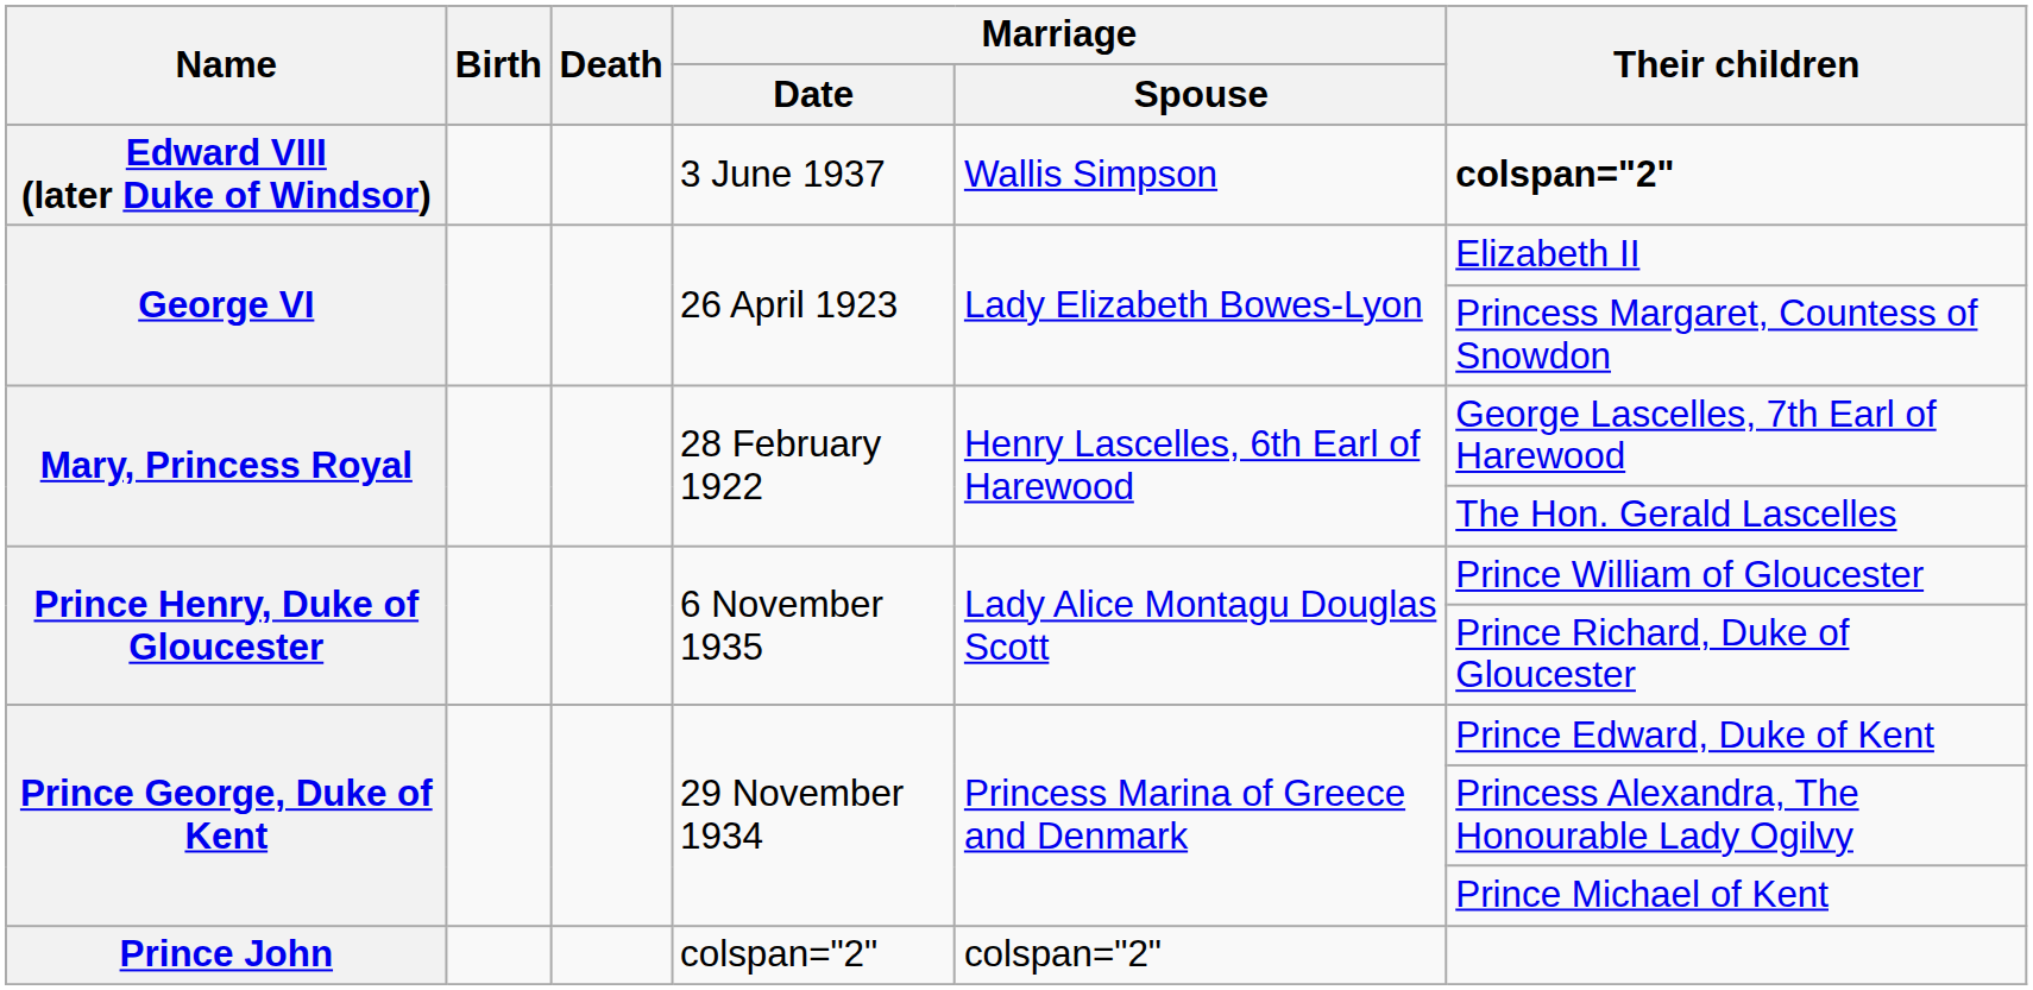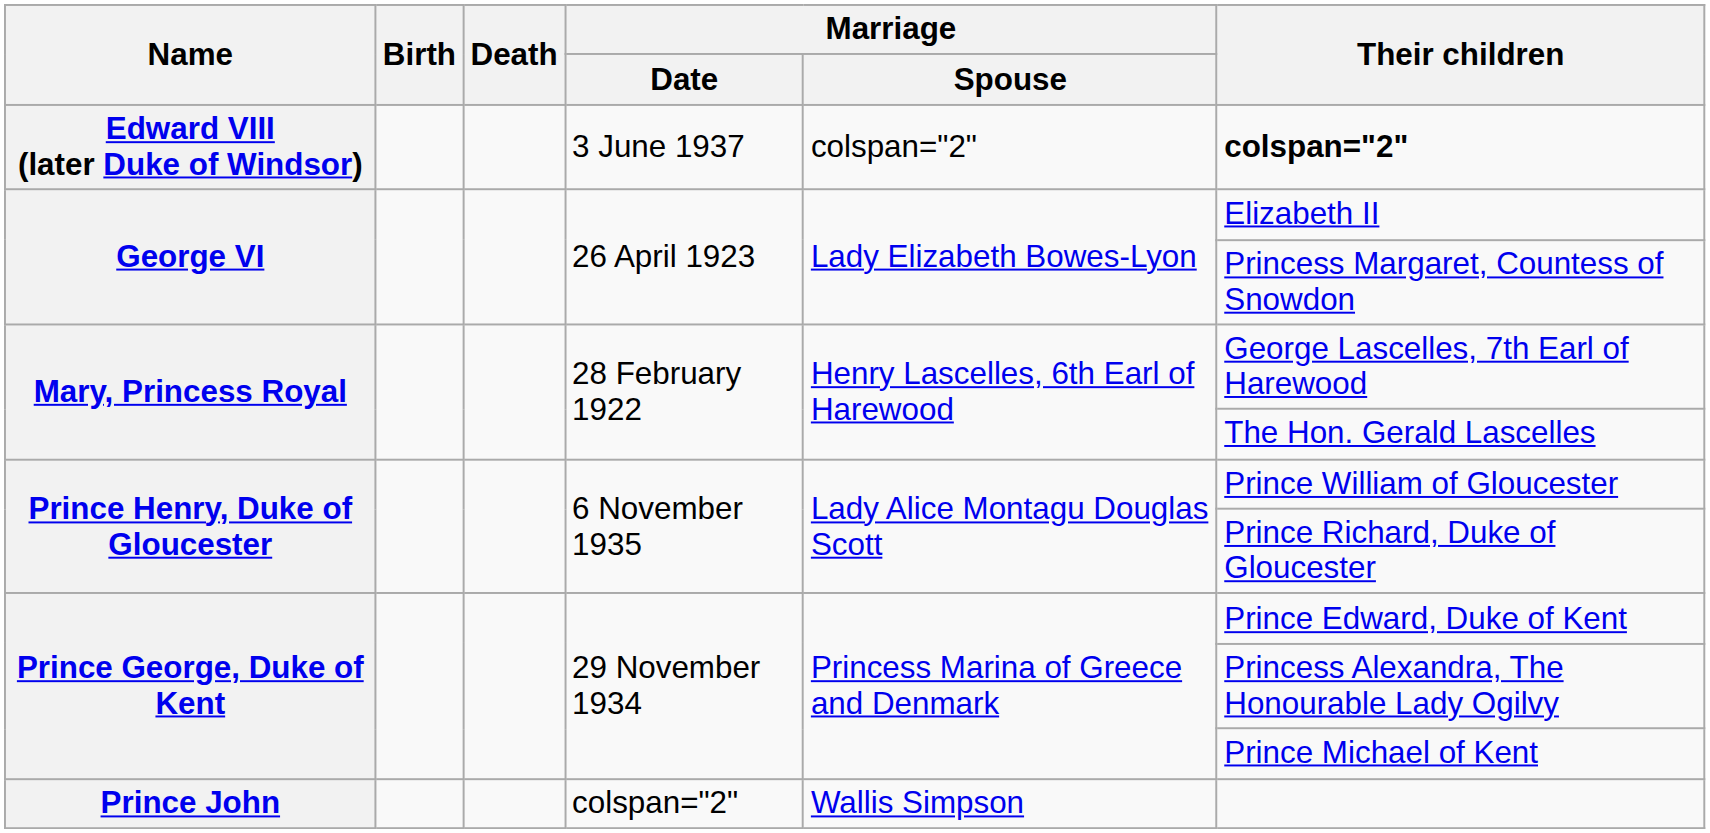Edward VIII (later Duke of Windsor) | Marriage / Spouse: Wallis Simpson -> colspan="2"
Prince John | Marriage / Spouse: colspan="2" -> Wallis Simpson
